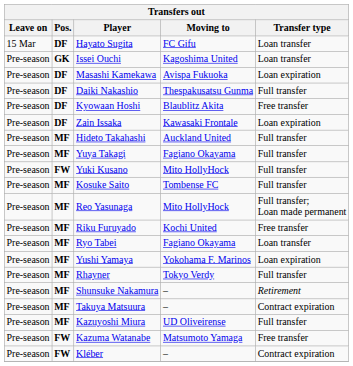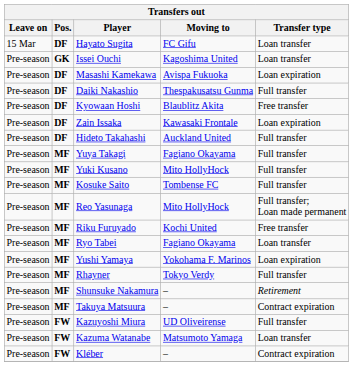Hideto Takahashi | Pos.: MF -> DF
Yuki Kusano | Pos.: FW -> MF
Kazuyoshi Miura | Pos.: MF -> FW
Kazuma Watanabe | Transfer type: Free transfer -> Loan transfer
